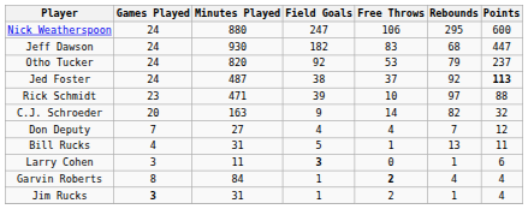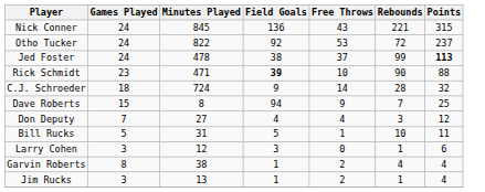- row: Nick Weatherspoon | 24 | 880 | 247 | 106 | 295 | 600
- row: Jeff Dawson | 24 | 930 | 182 | 83 | 68 | 447
+ row: Nick Conner | 24 | 845 | 136 | 43 | 221 | 315
Otho Tucker | Minutes Played: 820 -> 822
Otho Tucker | Rebounds: 79 -> 72
Jed Foster | Minutes Played: 487 -> 478
Jed Foster | Rebounds: 92 -> 99
Rick Schmidt | Field Goals: normal -> bold
Rick Schmidt | Rebounds: 97 -> 90
C.J. Schroeder | Games Played: 20 -> 18
C.J. Schroeder | Minutes Played: 163 -> 724
C.J. Schroeder | Rebounds: 82 -> 28
+ row: Dave Roberts | 15 | 8 | 94 | 9 | 7 | 25
Don Deputy | Rebounds: 7 -> 3
Bill Rucks | Games Played: 4 -> 5
Bill Rucks | Rebounds: 13 -> 10
Larry Cohen | Minutes Played: 11 -> 12
Larry Cohen | Field Goals: bold -> normal
Garvin Roberts | Minutes Played: 84 -> 38
Garvin Roberts | Free Throws: bold -> normal
Jim Rucks | Games Played: bold -> normal
Jim Rucks | Minutes Played: 31 -> 13
